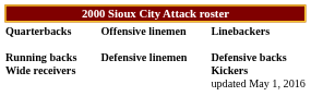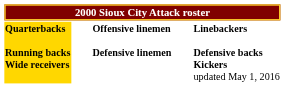Quarterbacks Running backs Wide receivers | column 1: no background -> gold background
